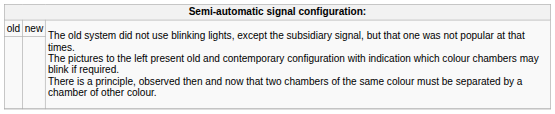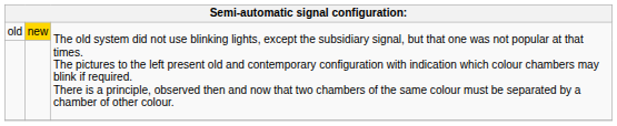old | column 2: no background -> gold background
